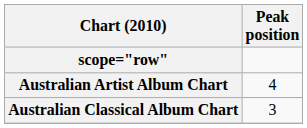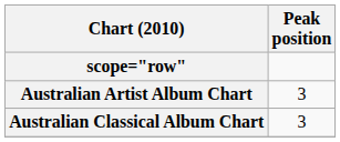Australian Artist Album Chart | Peak position: 4 -> 3
